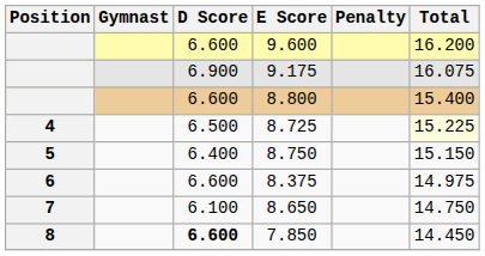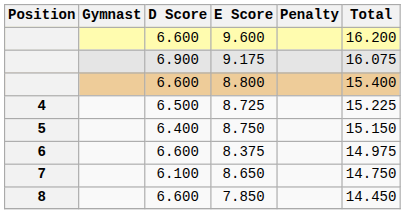8.725 | Total: lightyellow background -> no background
7.850 | D Score: bold -> normal
